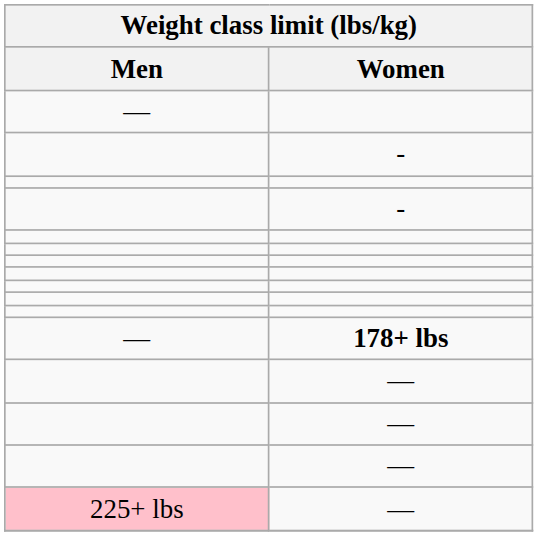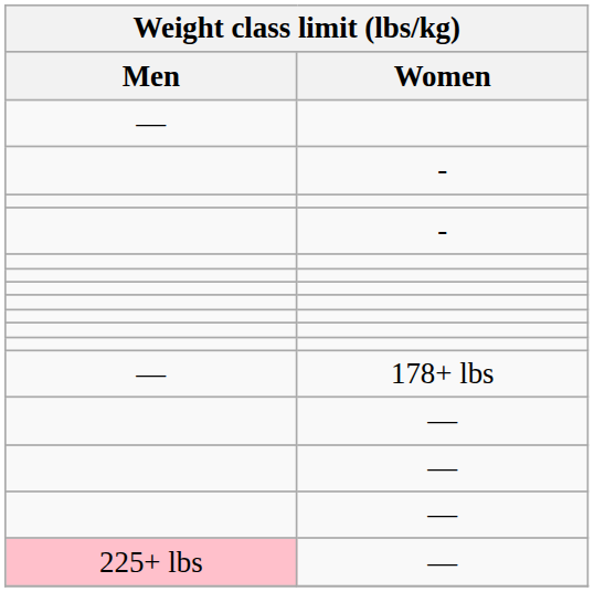row 14 | Women: bold -> normal
